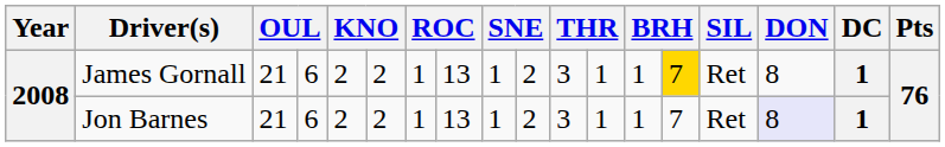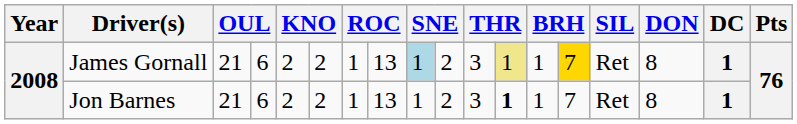James Gornall | column 9: no background -> lightblue background
James Gornall | column 12: no background -> khaki background
Jon Barnes | column 12: normal -> bold
Jon Barnes | DON: lavender background -> no background
